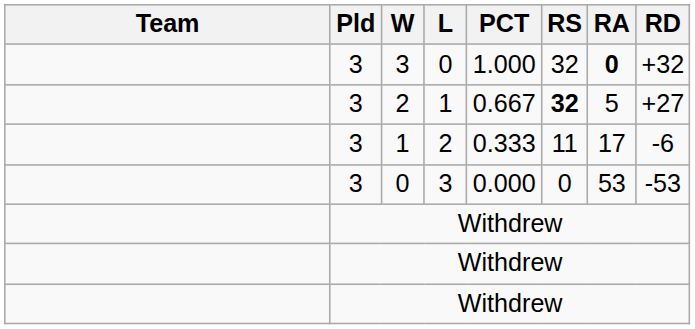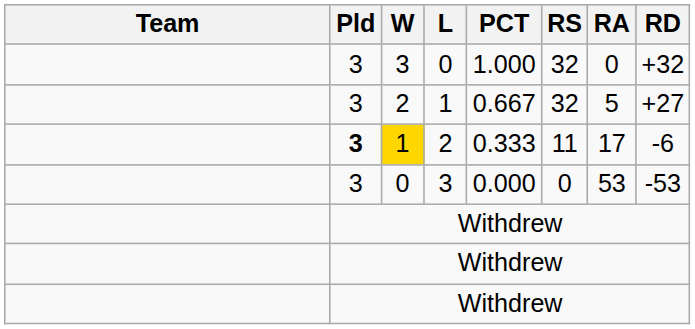row 2 | RA: bold -> normal
row 3 | RS: bold -> normal
row 4 | Pld: normal -> bold
row 4 | W: no background -> gold background
